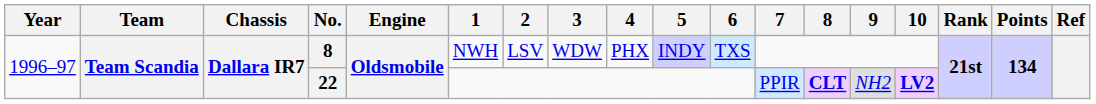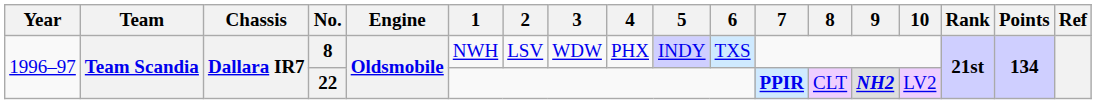22 | 7: normal -> bold
22 | 8: bold -> normal
22 | 9: normal -> bold
22 | 10: bold -> normal
